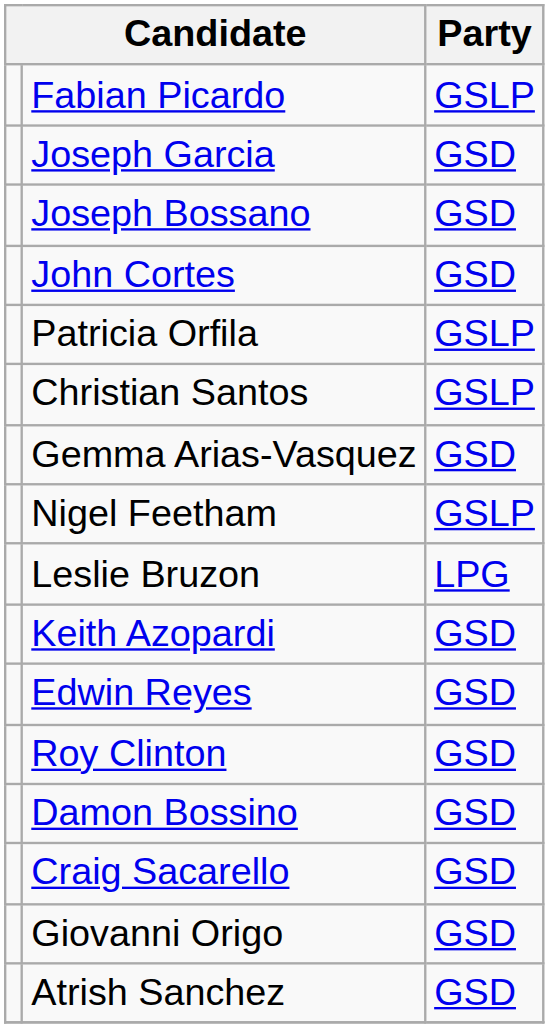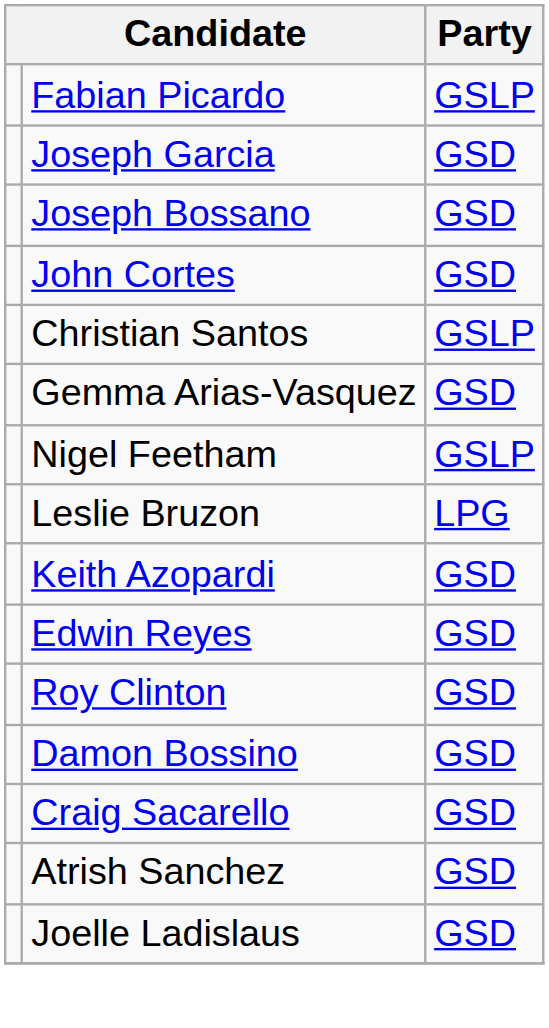- row: Patricia Orfila | GSLP
- row: Giovanni Origo | GSD
+ row: Joelle Ladislaus | GSD
